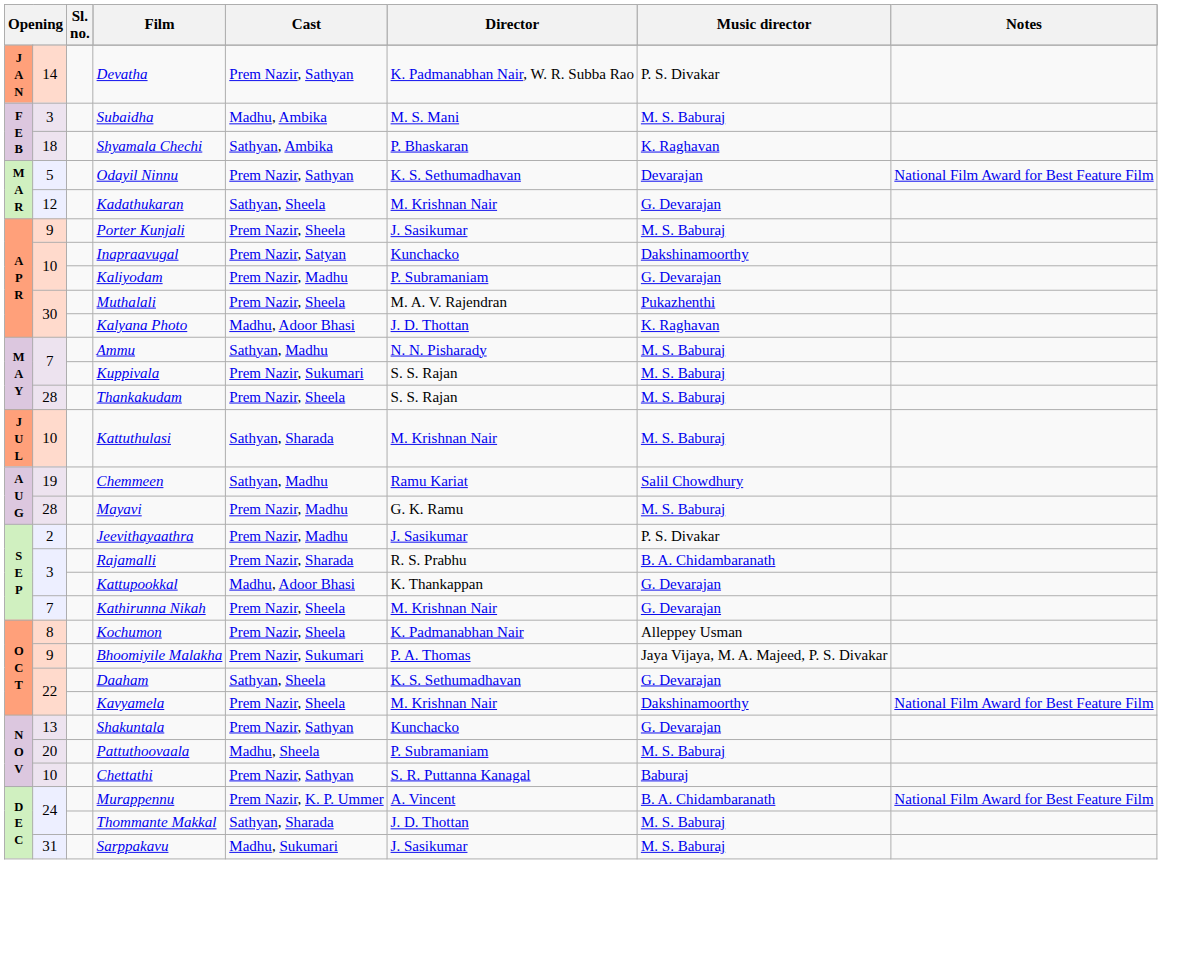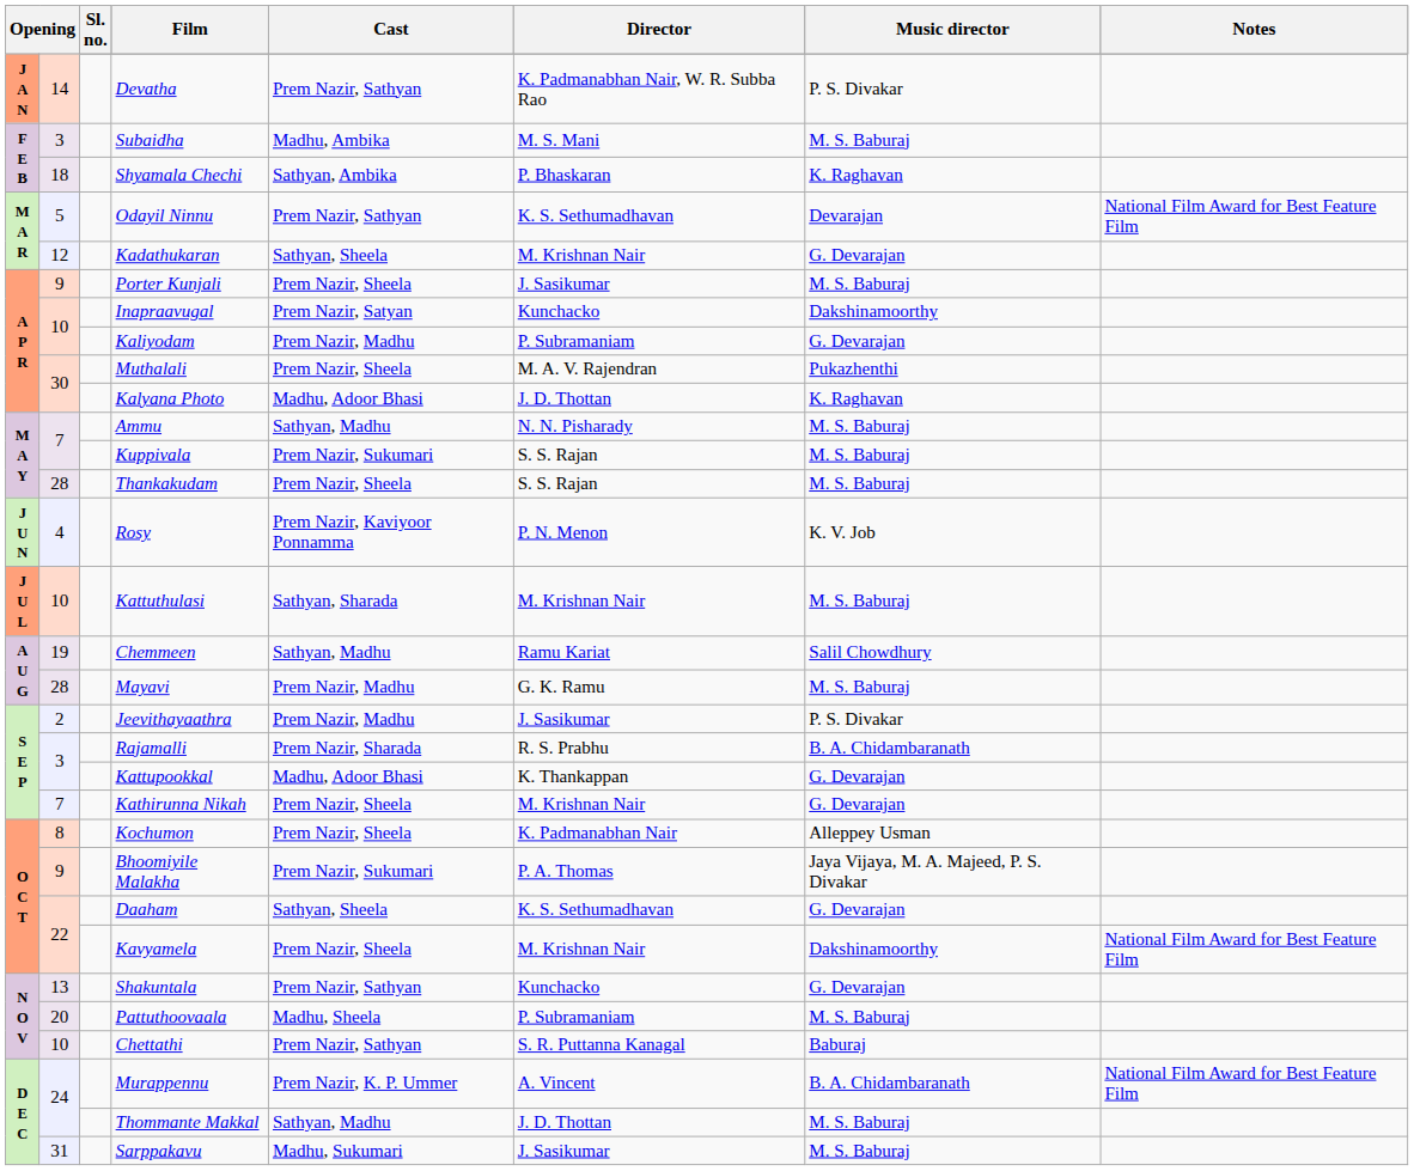+ row: J U N | 4 | Rosy | Prem Nazir, Kaviyoor Ponnamma | P. N. Menon | K. V. Job
Thommante Makkal | Cast: Sathyan, Sharada -> Sathyan, Madhu
